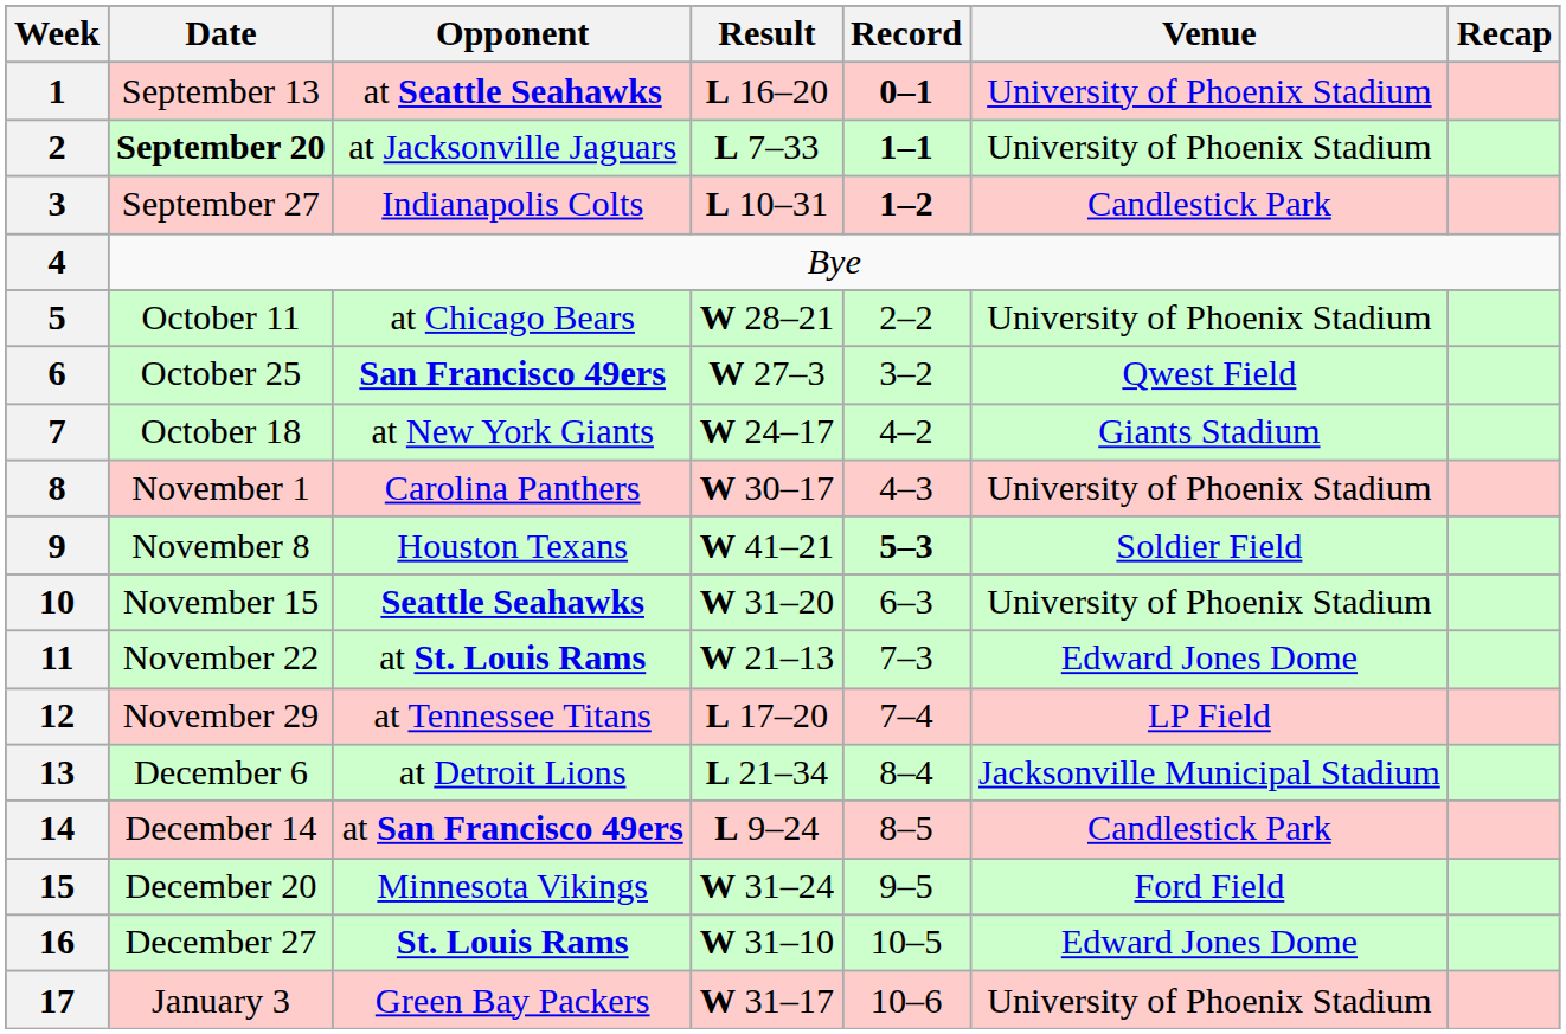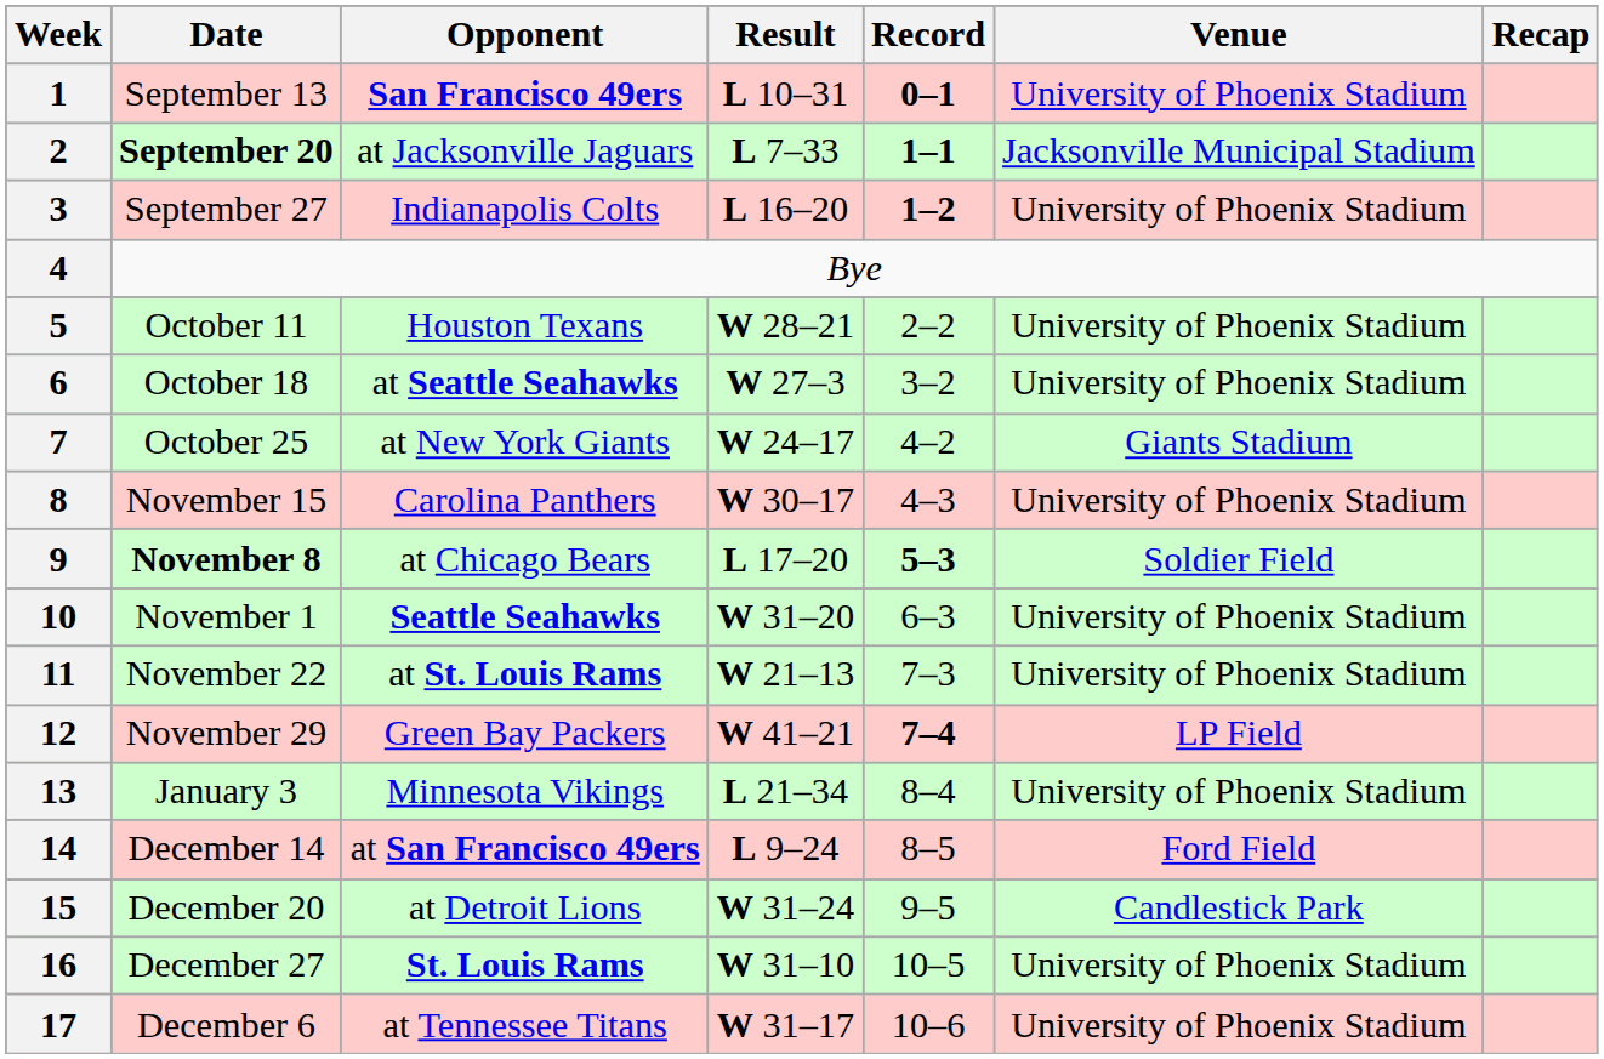1 | Opponent: at Seattle Seahawks -> San Francisco 49ers
1 | Result: L 16–20 -> L 10–31
2 | Venue: University of Phoenix Stadium -> Jacksonville Municipal Stadium
3 | Result: L 10–31 -> L 16–20
3 | Venue: Candlestick Park -> University of Phoenix Stadium
5 | Opponent: at Chicago Bears -> Houston Texans
6 | Date: October 25 -> October 18
6 | Opponent: San Francisco 49ers -> at Seattle Seahawks
6 | Venue: Qwest Field -> University of Phoenix Stadium
7 | Date: October 18 -> October 25
8 | Date: November 1 -> November 15
9 | Date: normal -> bold
9 | Opponent: Houston Texans -> at Chicago Bears
9 | Result: W 41–21 -> L 17–20
10 | Date: November 15 -> November 1
11 | Venue: Edward Jones Dome -> University of Phoenix Stadium
12 | Opponent: at Tennessee Titans -> Green Bay Packers
12 | Result: L 17–20 -> W 41–21
12 | Record: normal -> bold
13 | Date: December 6 -> January 3
13 | Opponent: at Detroit Lions -> Minnesota Vikings
13 | Venue: Jacksonville Municipal Stadium -> University of Phoenix Stadium
14 | Venue: Candlestick Park -> Ford Field
15 | Opponent: Minnesota Vikings -> at Detroit Lions
15 | Venue: Ford Field -> Candlestick Park
16 | Venue: Edward Jones Dome -> University of Phoenix Stadium
17 | Date: January 3 -> December 6
17 | Opponent: Green Bay Packers -> at Tennessee Titans
